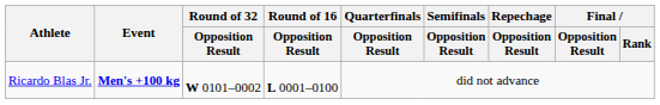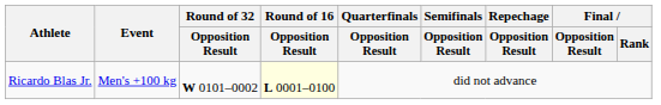Ricardo Blas Jr. | Event: bold -> normal
Ricardo Blas Jr. | Round of 16 / Opposition Result: no background -> lightyellow background
